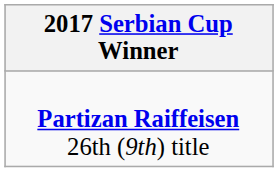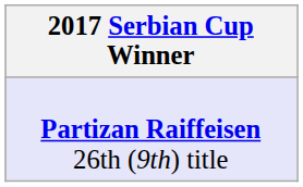row 2 | column 1: no background -> lavender background
